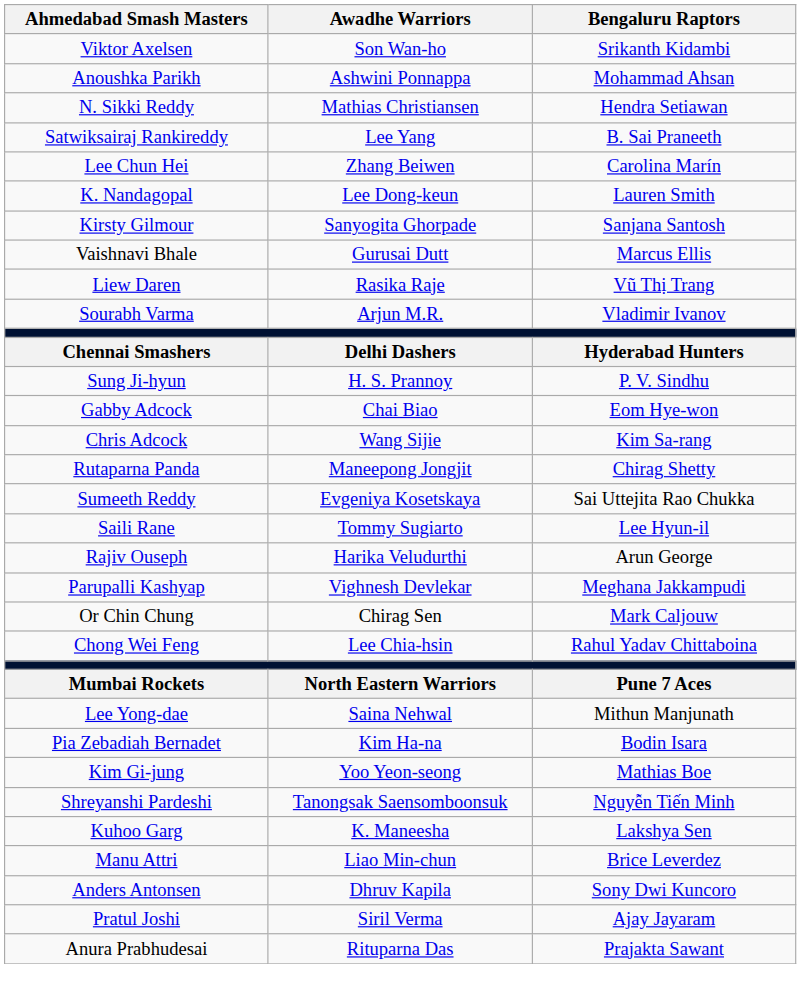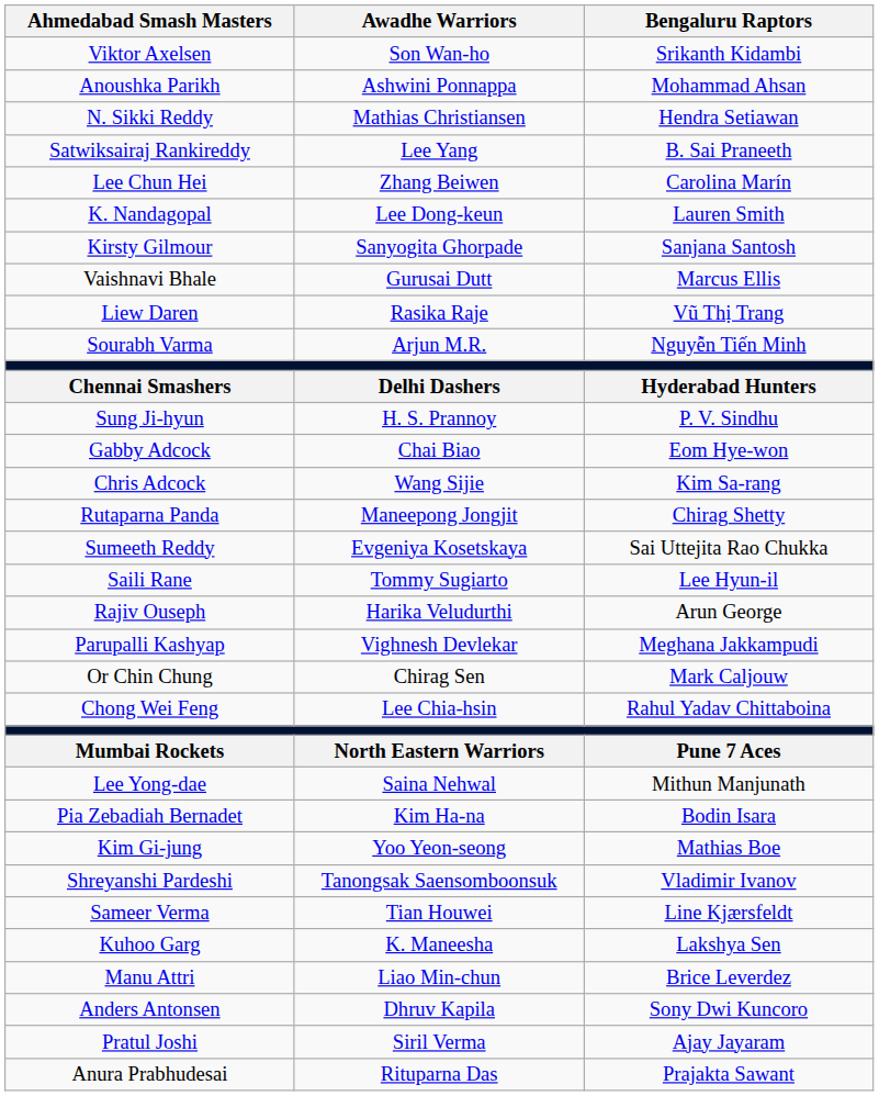Sourabh Varma | Bengaluru Raptors: Vladimir Ivanov -> Nguyễn Tiến Minh
Shreyanshi Pardeshi | Bengaluru Raptors: Nguyễn Tiến Minh -> Vladimir Ivanov
+ row: Sameer Verma | Tian Houwei | Line Kjærsfeldt
